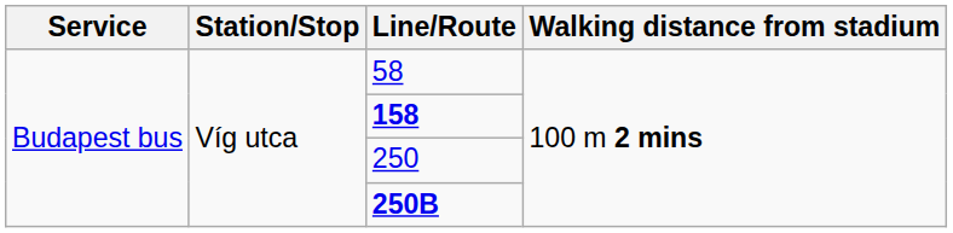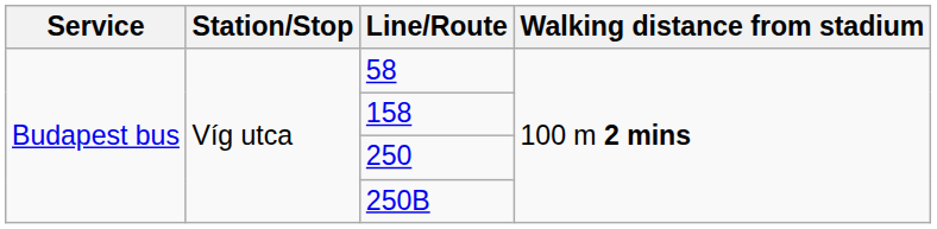158 | Line/Route: bold -> normal
250B | Line/Route: bold -> normal
